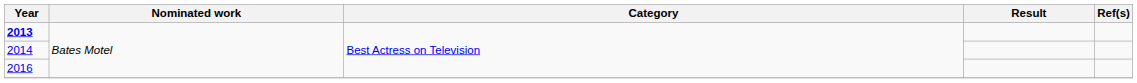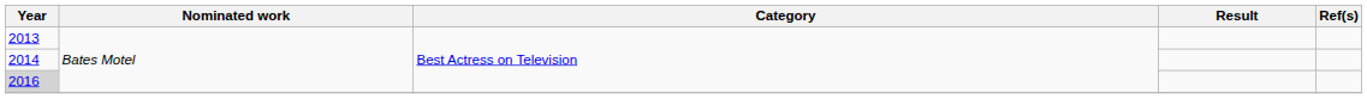2013 | Year: bold -> normal
2016 | Year: no background -> lightgrey background
